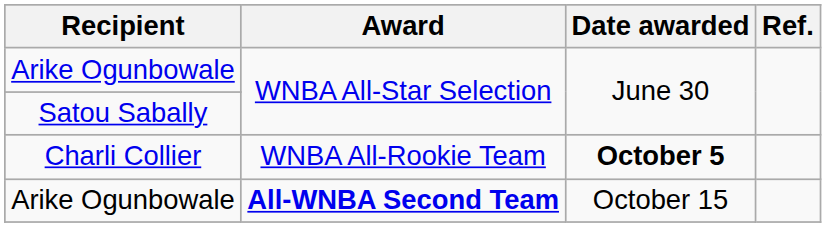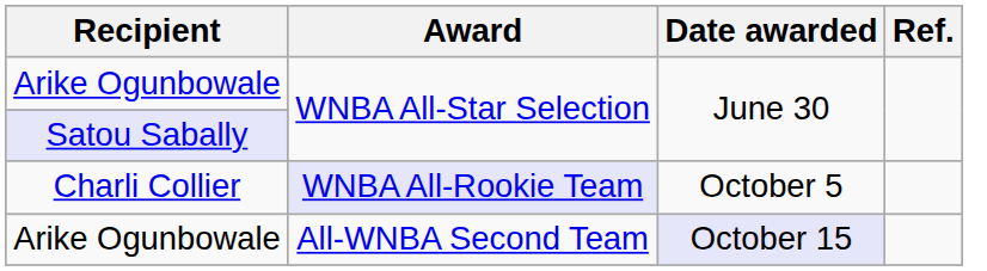row 3 | Recipient: no background -> lavender background
row 4 | Award: no background -> lavender background
row 4 | Date awarded: bold -> normal
row 5 | Award: bold -> normal
row 5 | Date awarded: no background -> lavender background
